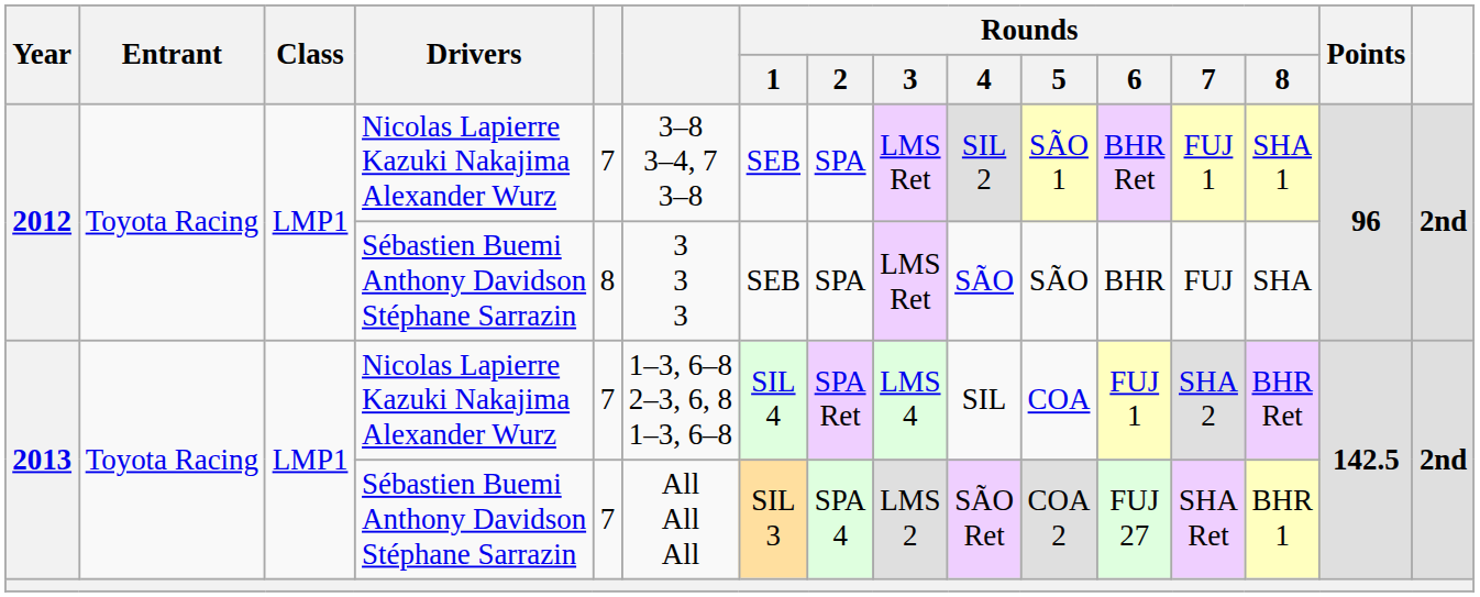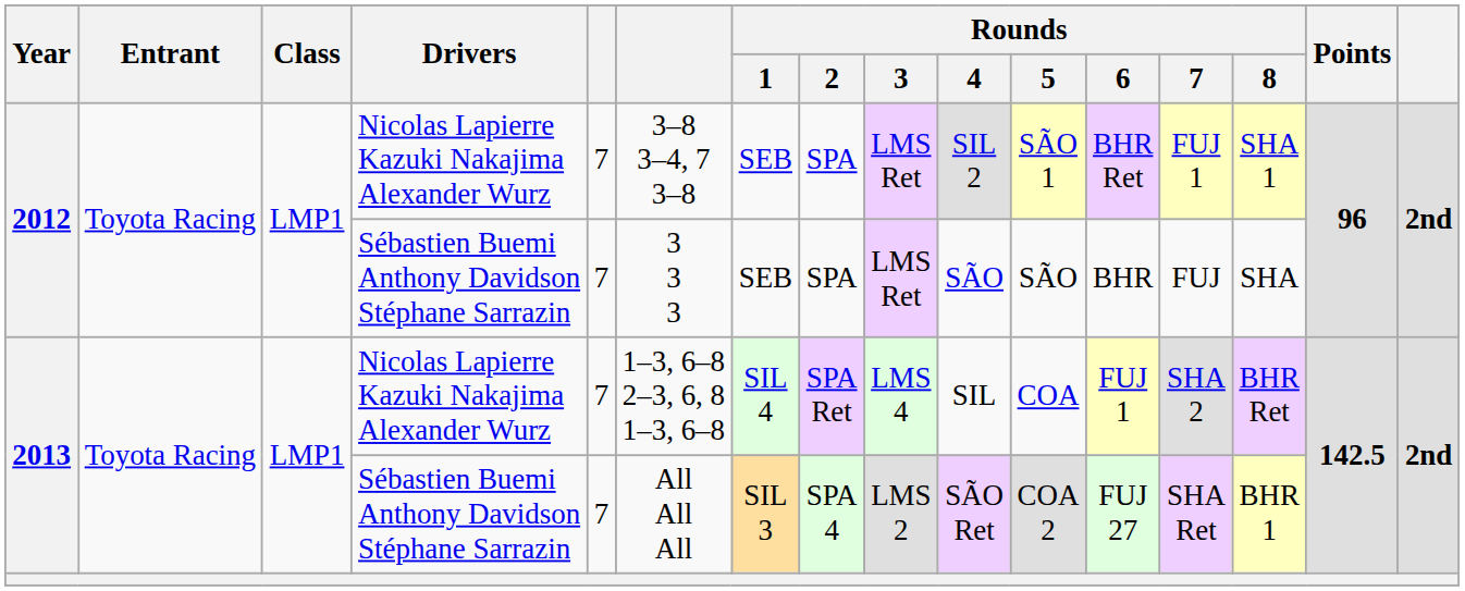2012 / Sébastien Buemi Anthony Davidson Stéphane Sarrazin | column 5: 8 -> 7
